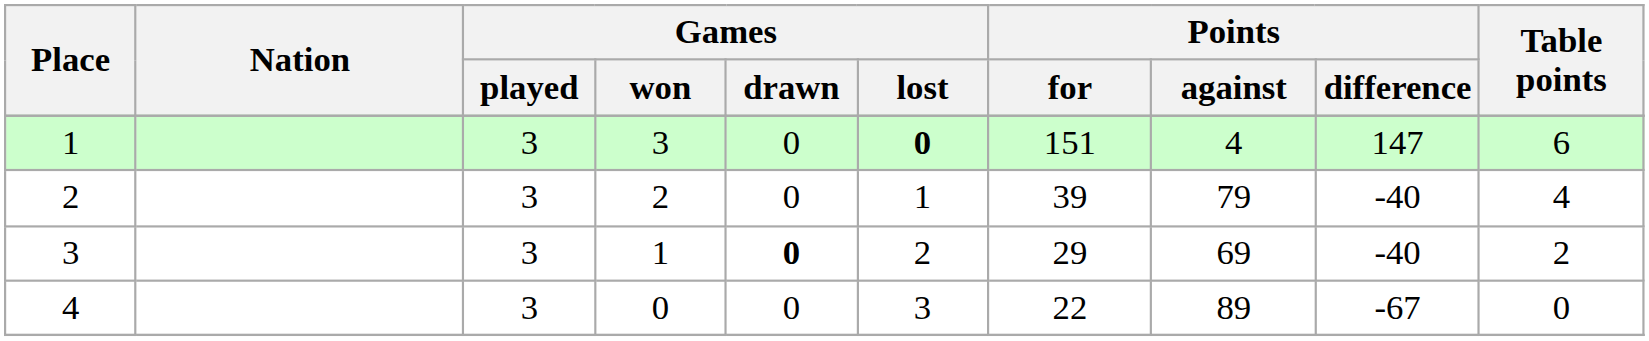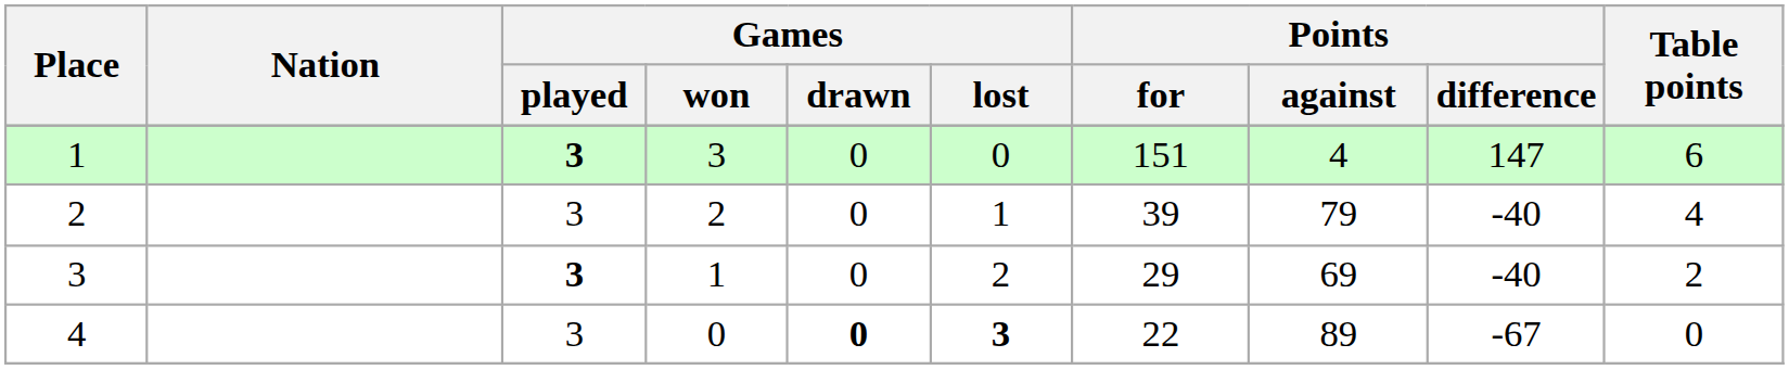row 3 | Games / played: normal -> bold
row 3 | Games / lost: bold -> normal
row 5 | Games / played: normal -> bold
row 5 | Games / drawn: bold -> normal
row 6 | Games / drawn: normal -> bold
row 6 | Games / lost: normal -> bold
